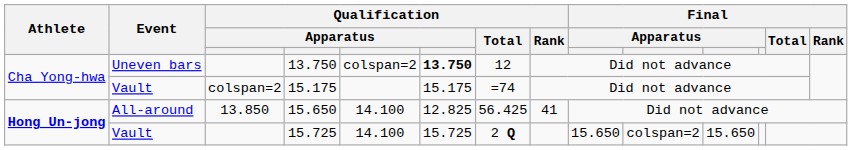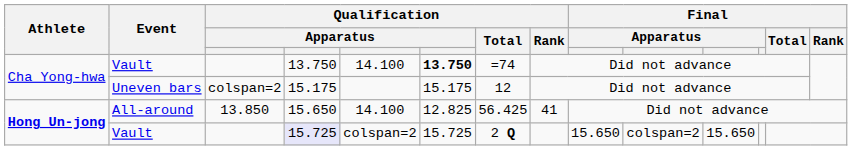row 4 | Event: Uneven bars -> Vault
row 4 | column 5: colspan=2 -> 14.100
row 4 | Qualification / Total: 12 -> =74
row 5 | Event: Vault -> Uneven bars
row 5 | Qualification / Total: =74 -> 12
row 7 | column 4: no background -> lavender background
row 7 | column 5: 14.100 -> colspan=2
